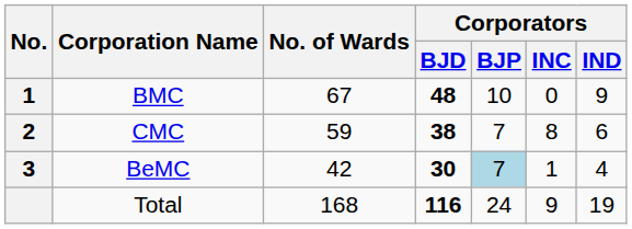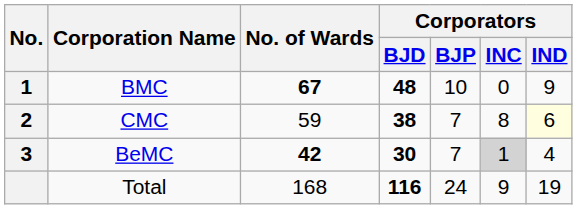BMC | No. of Wards: normal -> bold
CMC | Corporators / IND: no background -> lightyellow background
BeMC | No. of Wards: normal -> bold
BeMC | Corporators / BJP: lightblue background -> no background
BeMC | Corporators / INC: no background -> lightgrey background
